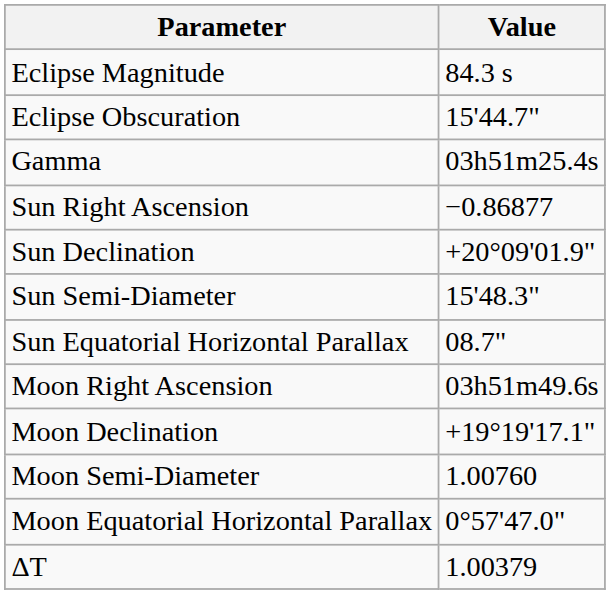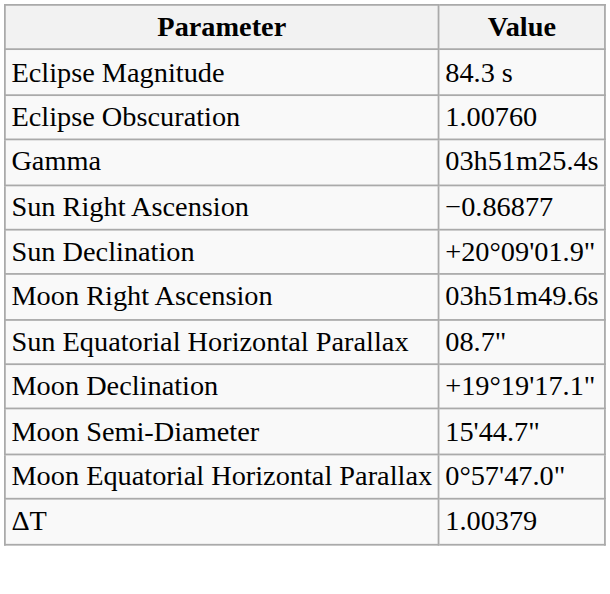Eclipse Obscuration | Value: 15'44.7" -> 1.00760
- row: Sun Semi-Diameter | 15'48.3"
rows swapped: Sun Equatorial Horizontal Parallax <-> Moon Right Ascension
Moon Semi-Diameter | Value: 1.00760 -> 15'44.7"
